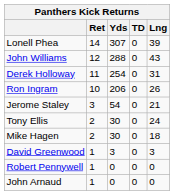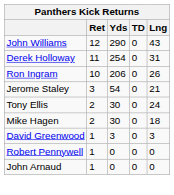- row: Lonell Phea | 14 | 307 | 0 | 39
John Williams | Yds: 288 -> 290
